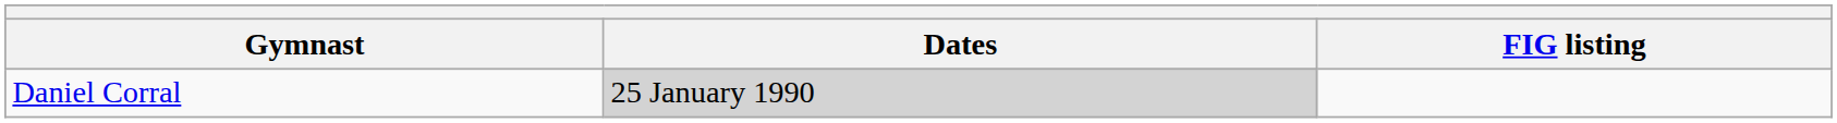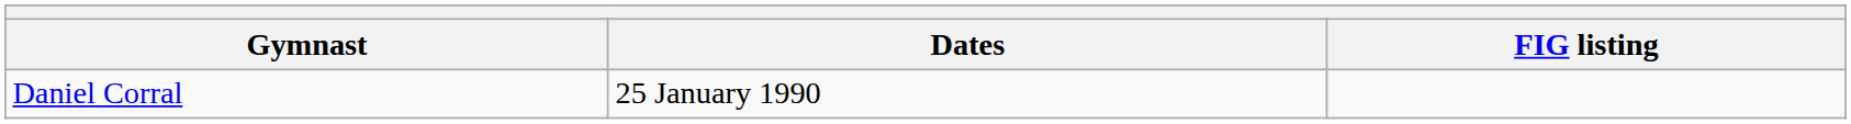Daniel Corral | Dates: lightgrey background -> no background
